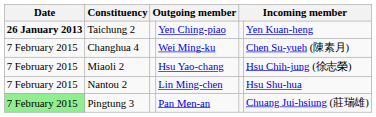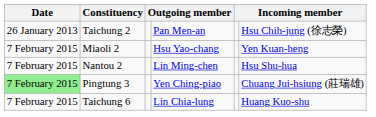Taichung 2 | Date: bold -> normal
Taichung 2 | column 4: Yen Ching-piao -> Pan Men-an
Taichung 2 | column 6: Yen Kuan-heng -> Hsu Chih-jung (徐志榮)
- row: 7 February 2015 | Changhua 4 | Wei Ming-ku | Chen Su-yueh (陳素月)
Miaoli 2 | column 6: Hsu Chih-jung (徐志榮) -> Yen Kuan-heng
Pingtung 3 | column 4: Pan Men-an -> Yen Ching-piao
+ row: 7 February 2015 | Taichung 6 | Lin Chia-lung | Huang Kuo-shu
